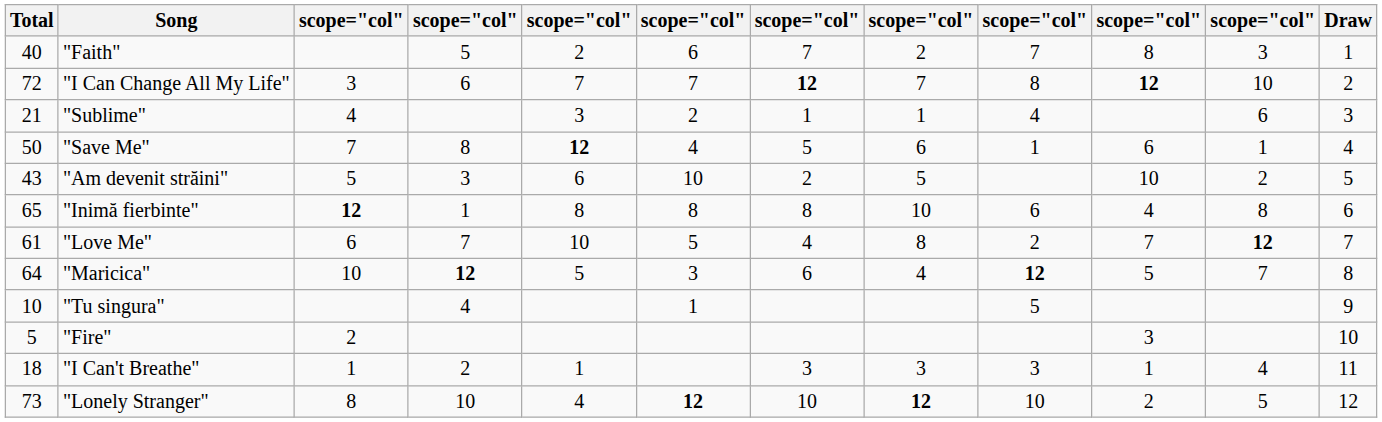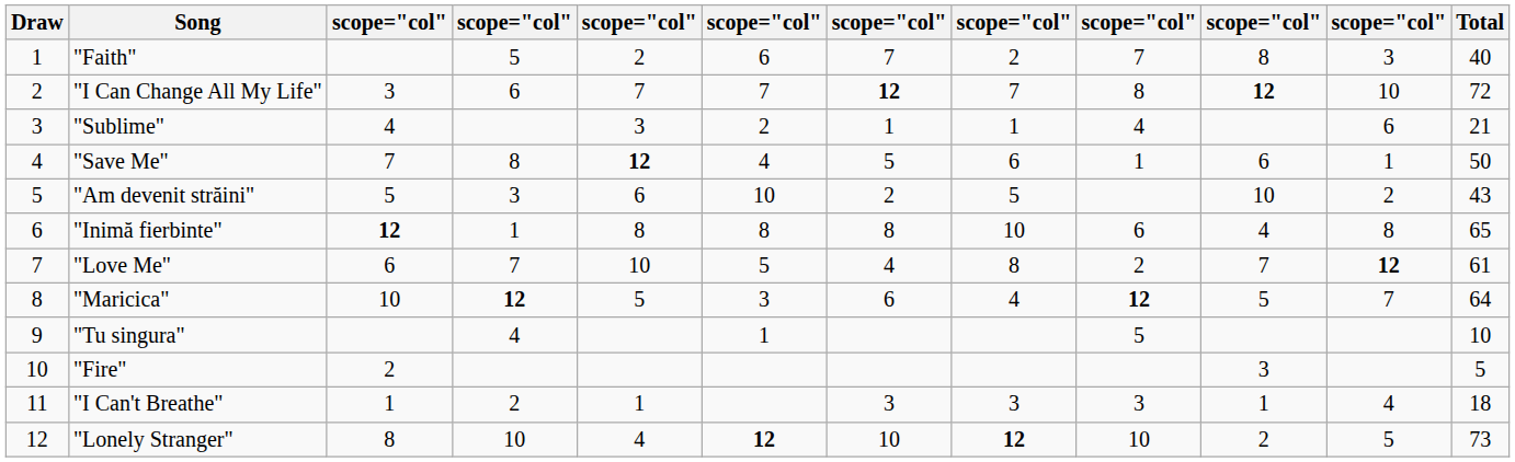columns swapped: Draw <-> Total
